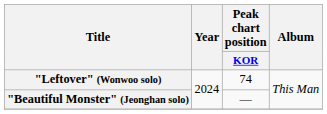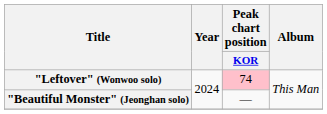"Leftover" (Wonwoo solo) | Peak chart position / KOR: no background -> pink background
